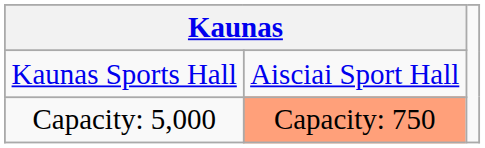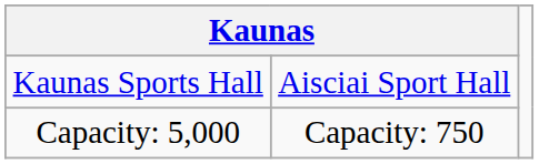Capacity: 5,000 | column 2: lightsalmon background -> no background
